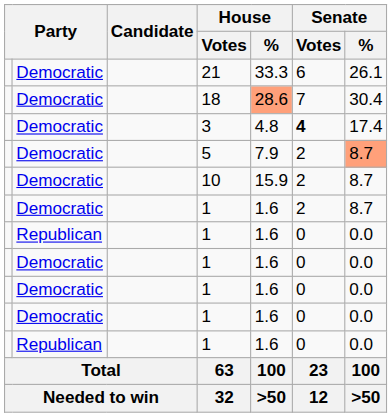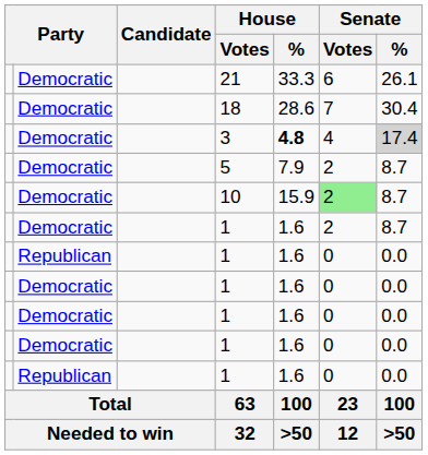18 | House / %: lightsalmon background -> no background
3 | House / %: normal -> bold
3 | Senate / Votes: bold -> normal
3 | Senate / %: no background -> lightgrey background
5 | Senate / %: lightsalmon background -> no background
10 | Senate / Votes: no background -> lightgreen background
